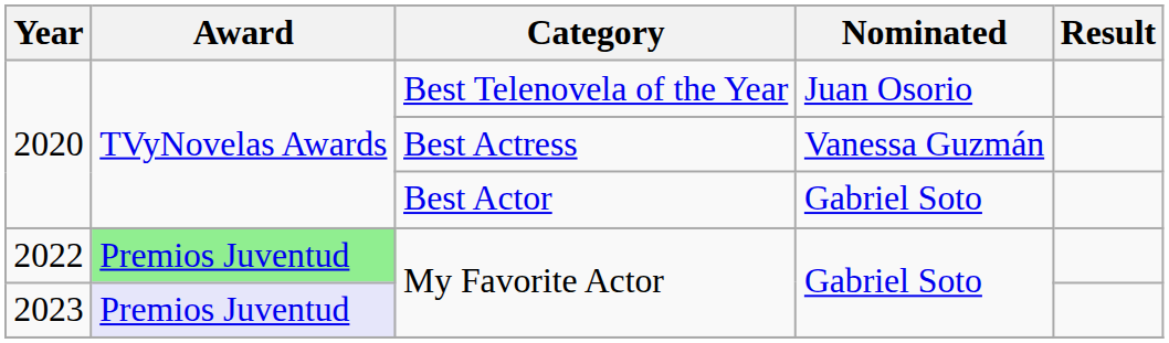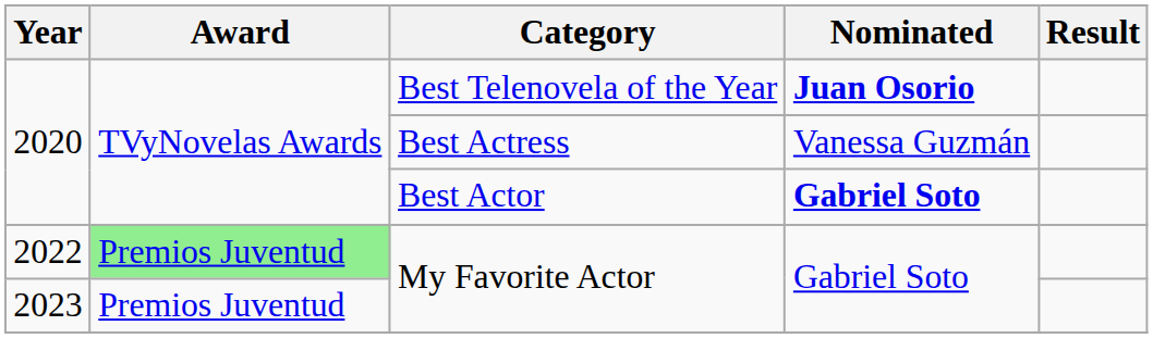Best Telenovela of the Year | Nominated: normal -> bold
Best Actor | Nominated: normal -> bold
2023 / My Favorite Actor | Award: lavender background -> no background
